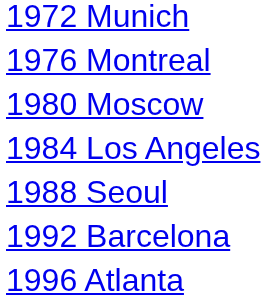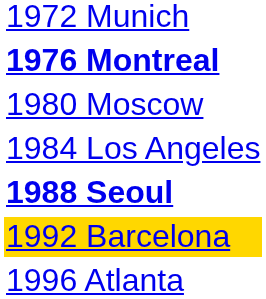1976 Montreal | column 1: normal -> bold
1988 Seoul | column 1: normal -> bold
1992 Barcelona | column 1: no background -> gold background
